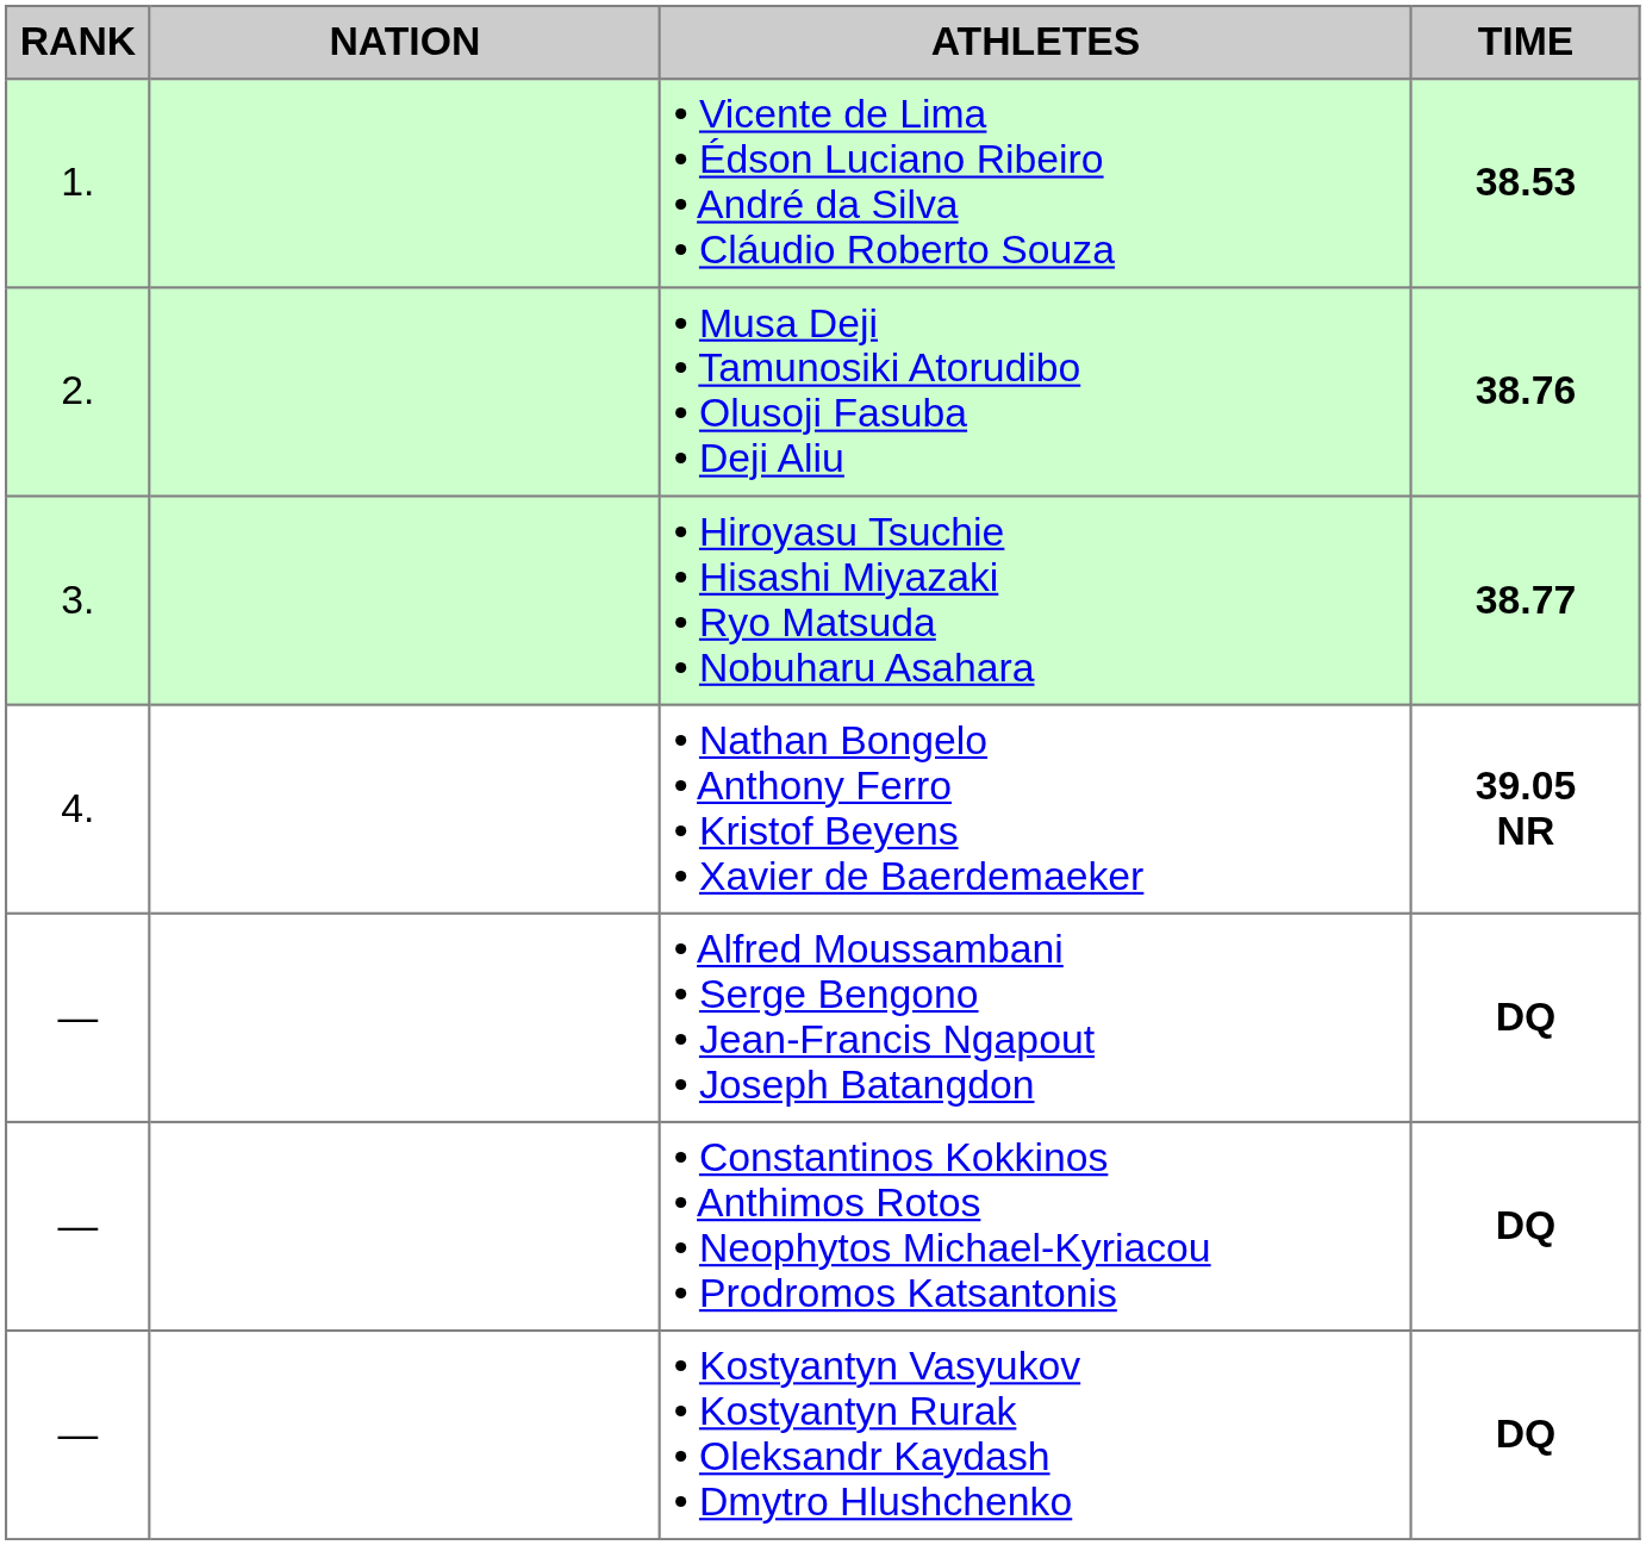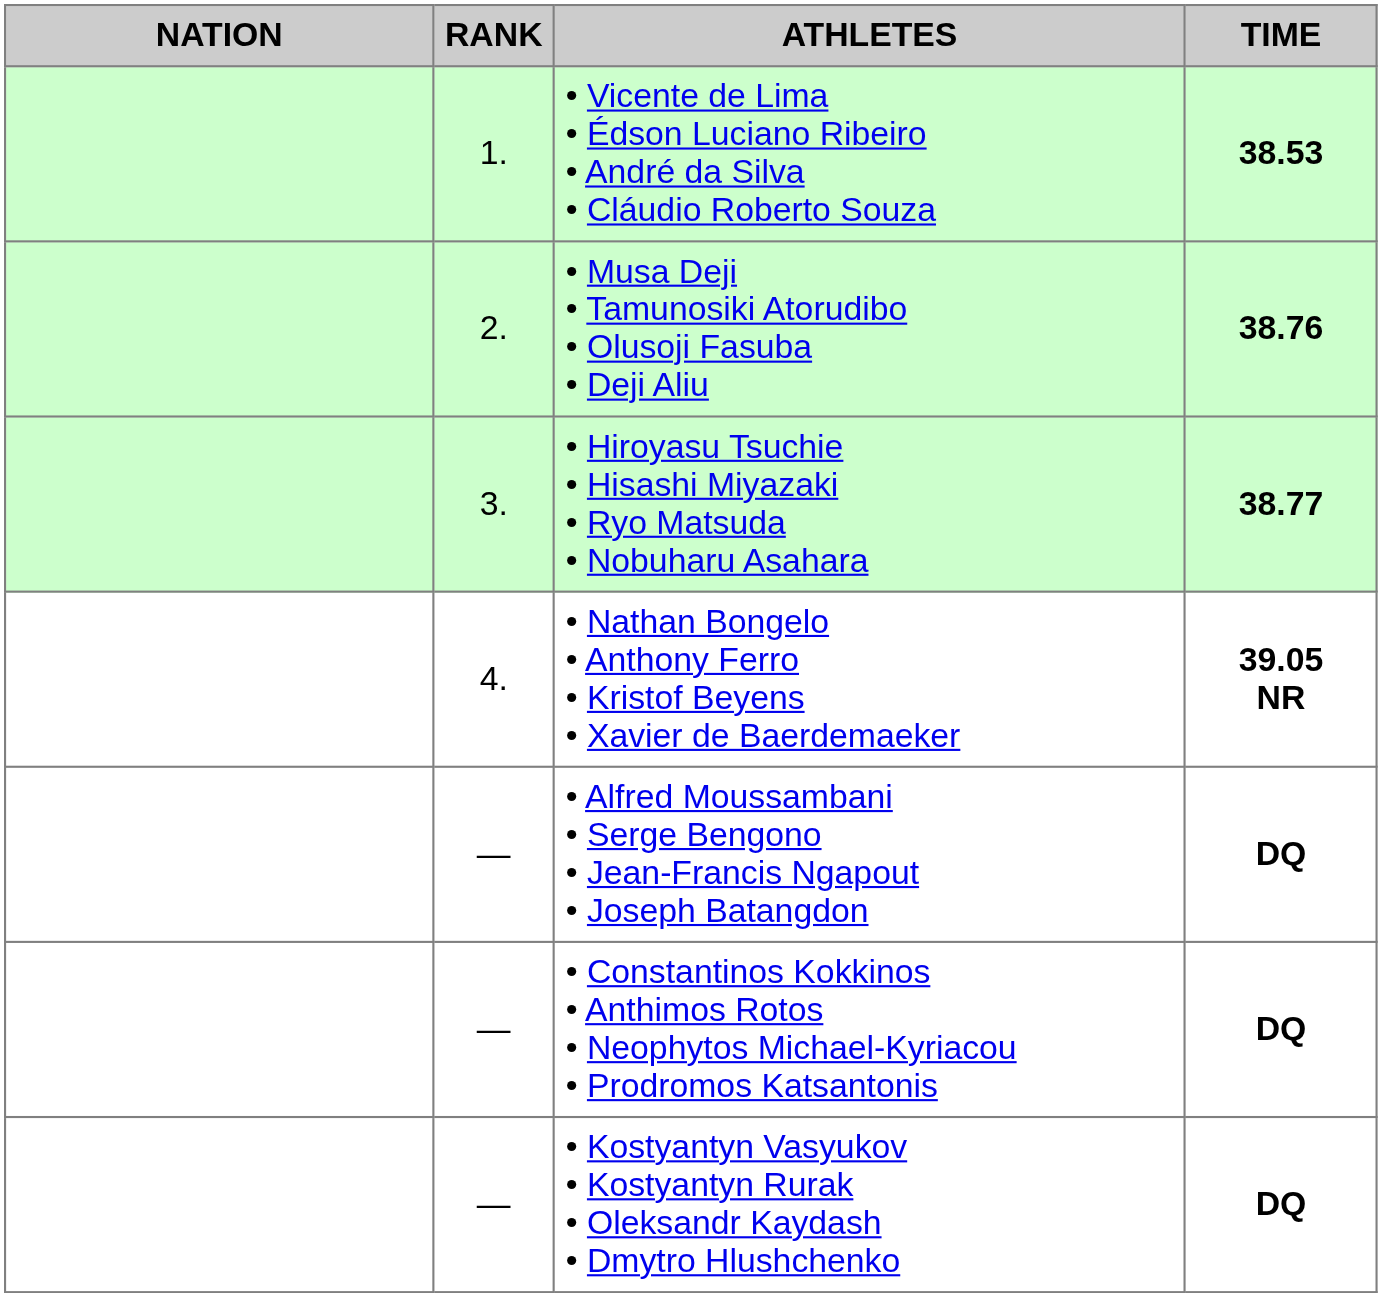columns swapped: RANK <-> NATION
